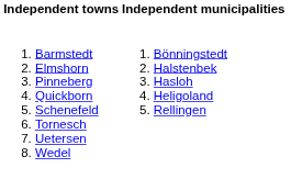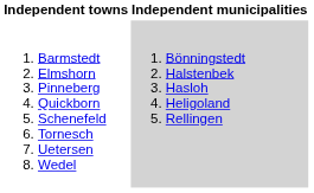row 2 | Independent municipalities: no background -> lightgrey background
